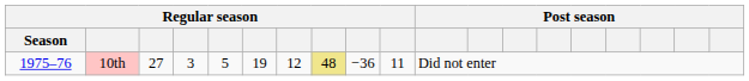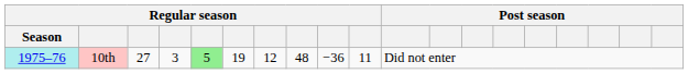10th | Regular season / Season: no background -> paleturquoise background
10th | column 5: no background -> lightgreen background
10th | column 8: khaki background -> no background
